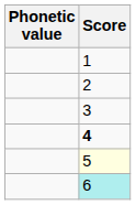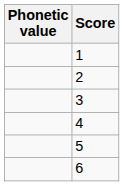4 | Score: bold -> normal
5 | Score: lightyellow background -> no background
6 | Score: paleturquoise background -> no background
